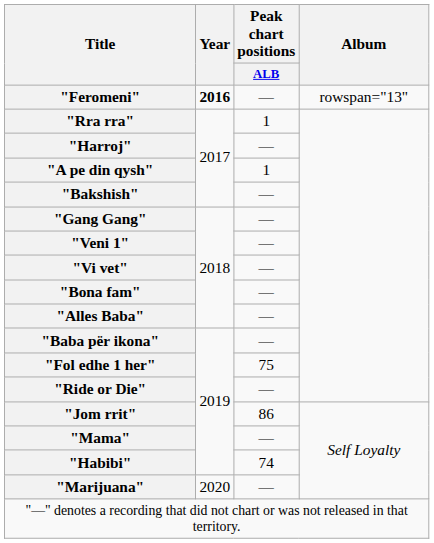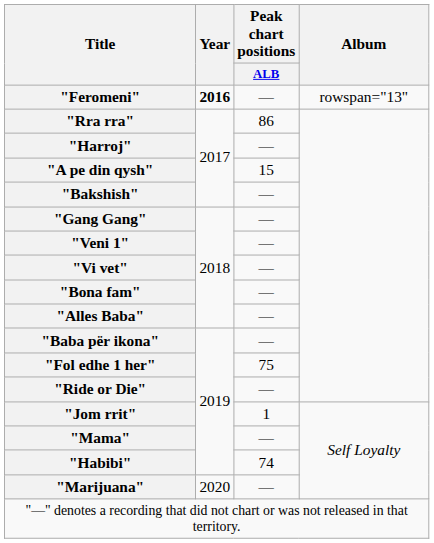"Rra rra" | Peak chart positions / ALB: 1 -> 86
"A pe din qysh" | Peak chart positions / ALB: 1 -> 15
"Jom rrit" | Peak chart positions / ALB: 86 -> 1
